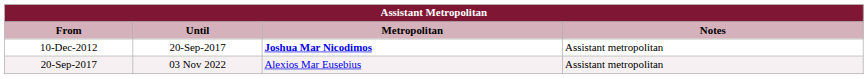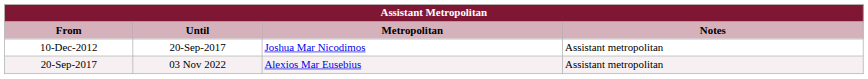10-Dec-2012 | Metropolitan: bold -> normal
